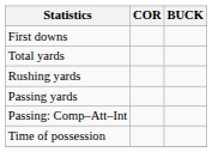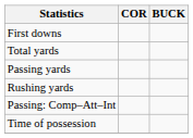rows swapped: Rushing yards <-> Passing yards
